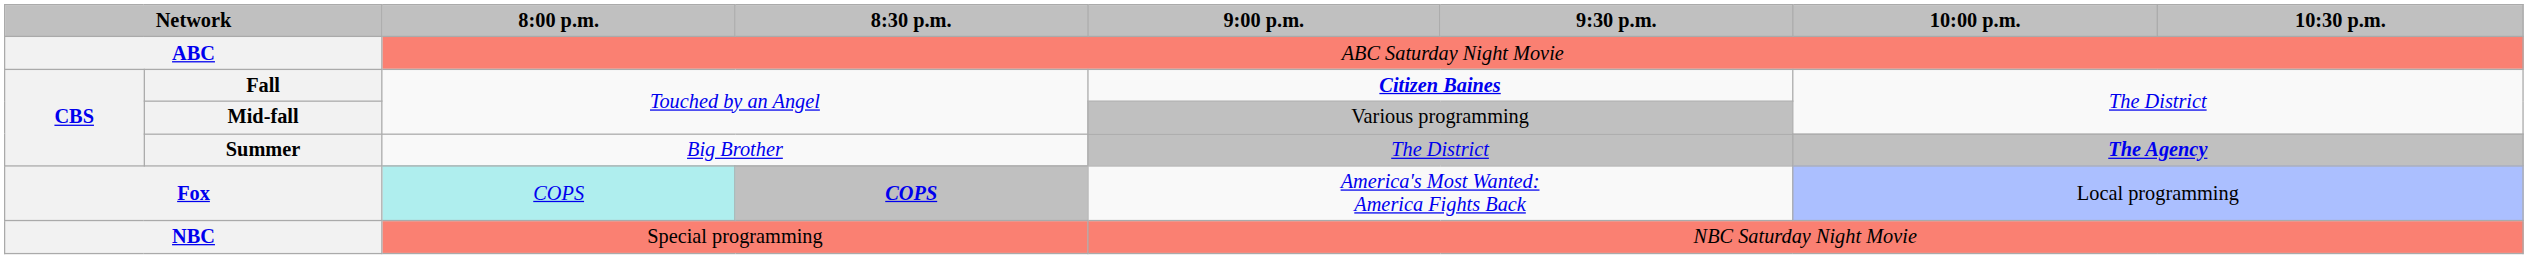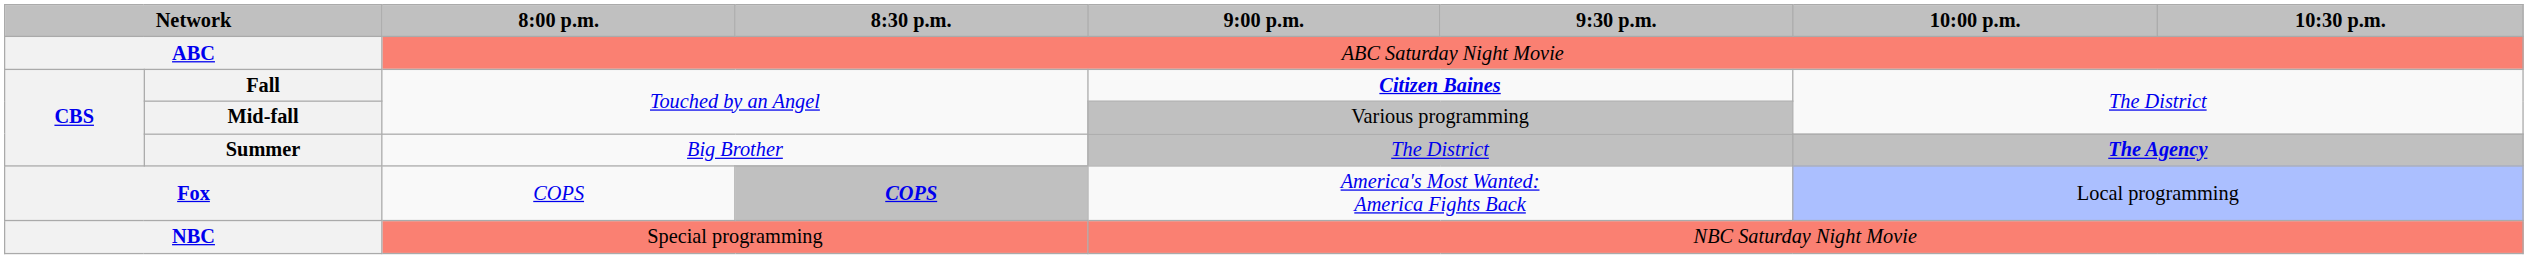Fox | 8:00 p.m.: paleturquoise background -> no background
